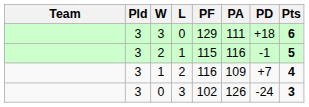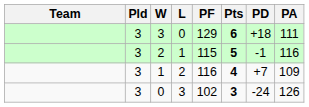columns swapped: PA <-> Pts
